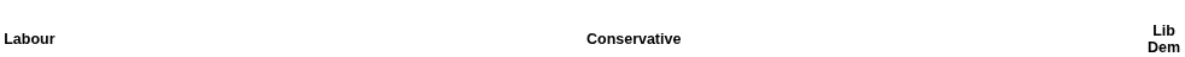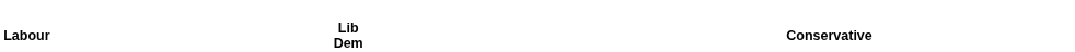columns swapped: 8 <-> 6
